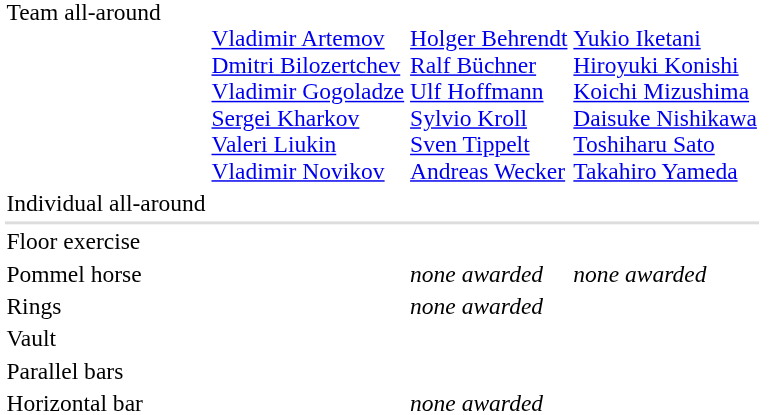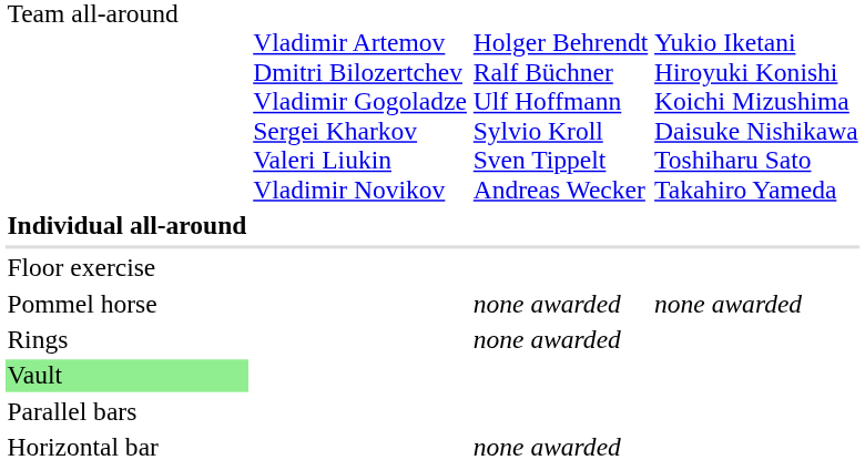Individual all-around | column 1: normal -> bold
Vault | column 1: no background -> lightgreen background
